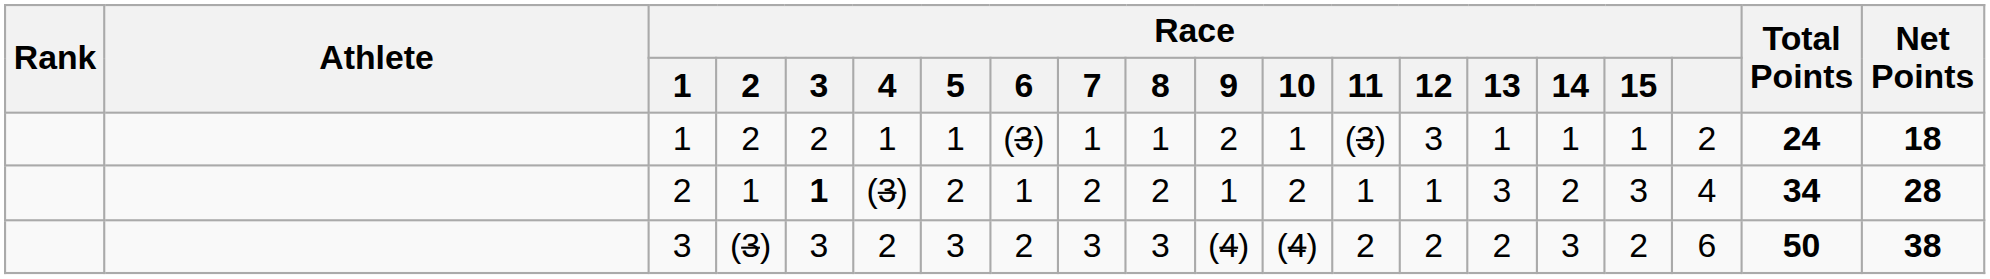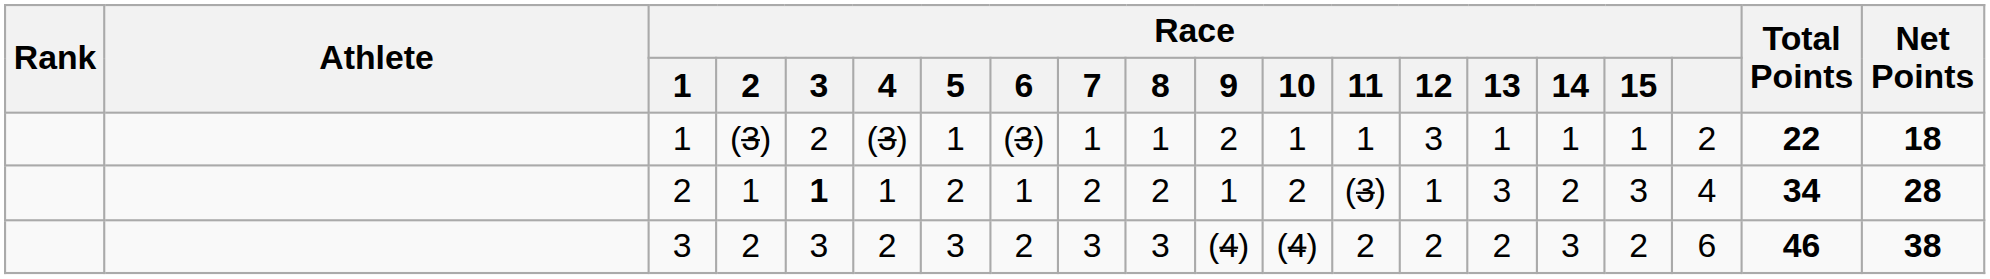row 3 | Race / 2: 2 -> (3)
row 3 | Race / 4: 1 -> (3)
row 3 | Race / 11: (3) -> 1
row 3 | Total Points: 24 -> 22
row 4 | Race / 4: (3) -> 1
row 4 | Race / 11: 1 -> (3)
row 5 | Race / 2: (3) -> 2
row 5 | Total Points: 50 -> 46
